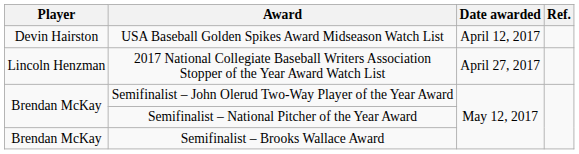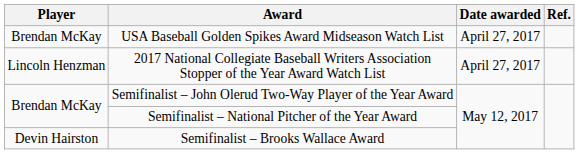USA Baseball Golden Spikes Award Midseason Watch List | Player: Devin Hairston -> Brendan McKay
USA Baseball Golden Spikes Award Midseason Watch List | Date awarded: April 12, 2017 -> April 27, 2017
Semifinalist – Brooks Wallace Award | Player: Brendan McKay -> Devin Hairston
